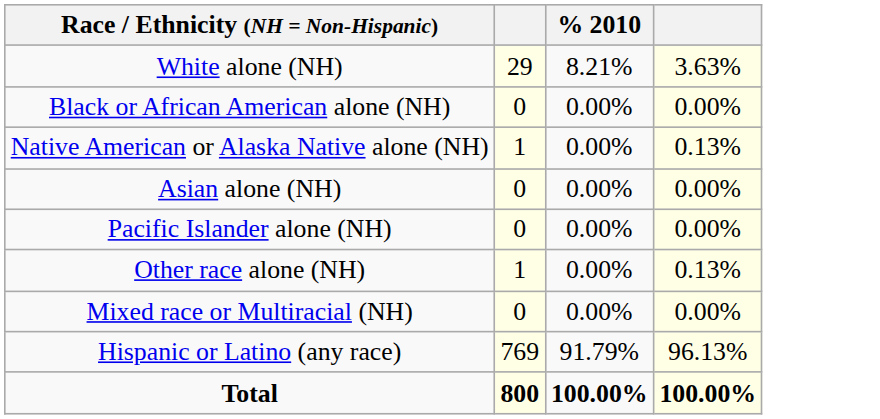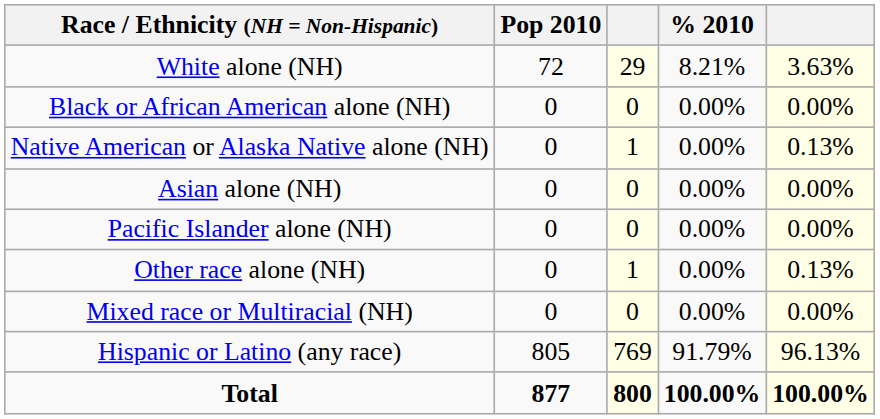+ column: Pop 2010 | 72 | 0 | 0 | 0 | 0 | 0 | 0 | 805 | 877
